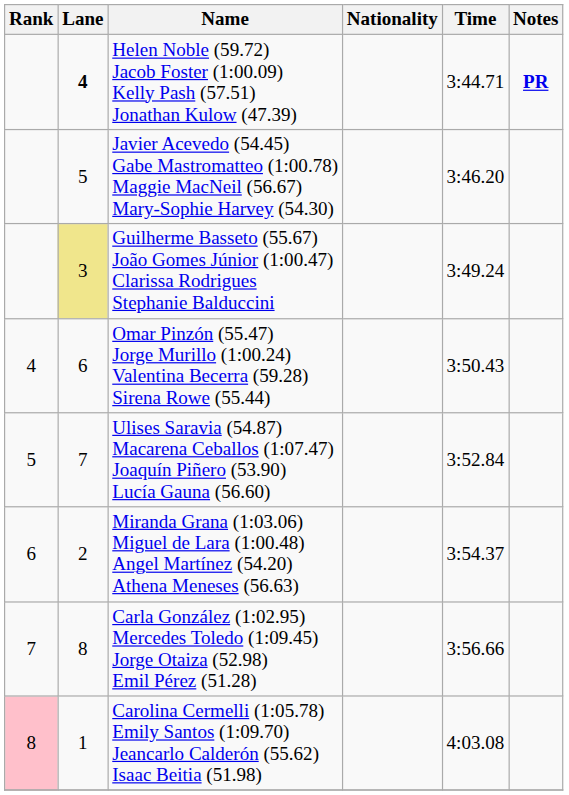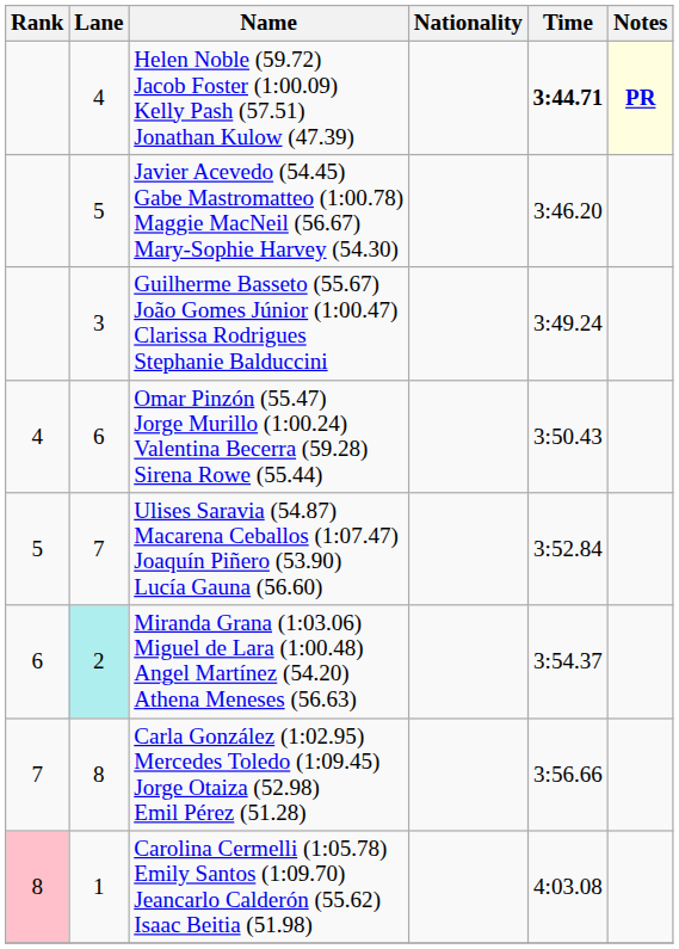row 2 | Lane: bold -> normal
row 2 | Time: normal -> bold
row 2 | Notes: no background -> lightyellow background
row 4 | Lane: khaki background -> no background
row 7 | Lane: no background -> paleturquoise background
